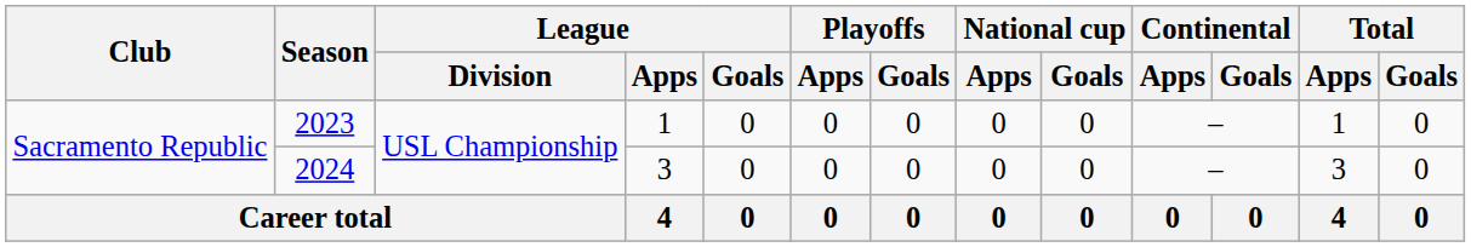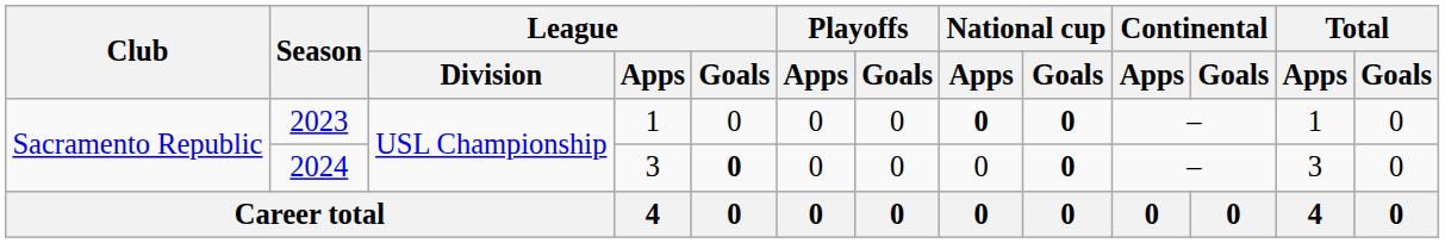2023 | National cup / Apps: normal -> bold
2023 | National cup / Goals: normal -> bold
2024 | League / Goals: normal -> bold
2024 | National cup / Goals: normal -> bold
